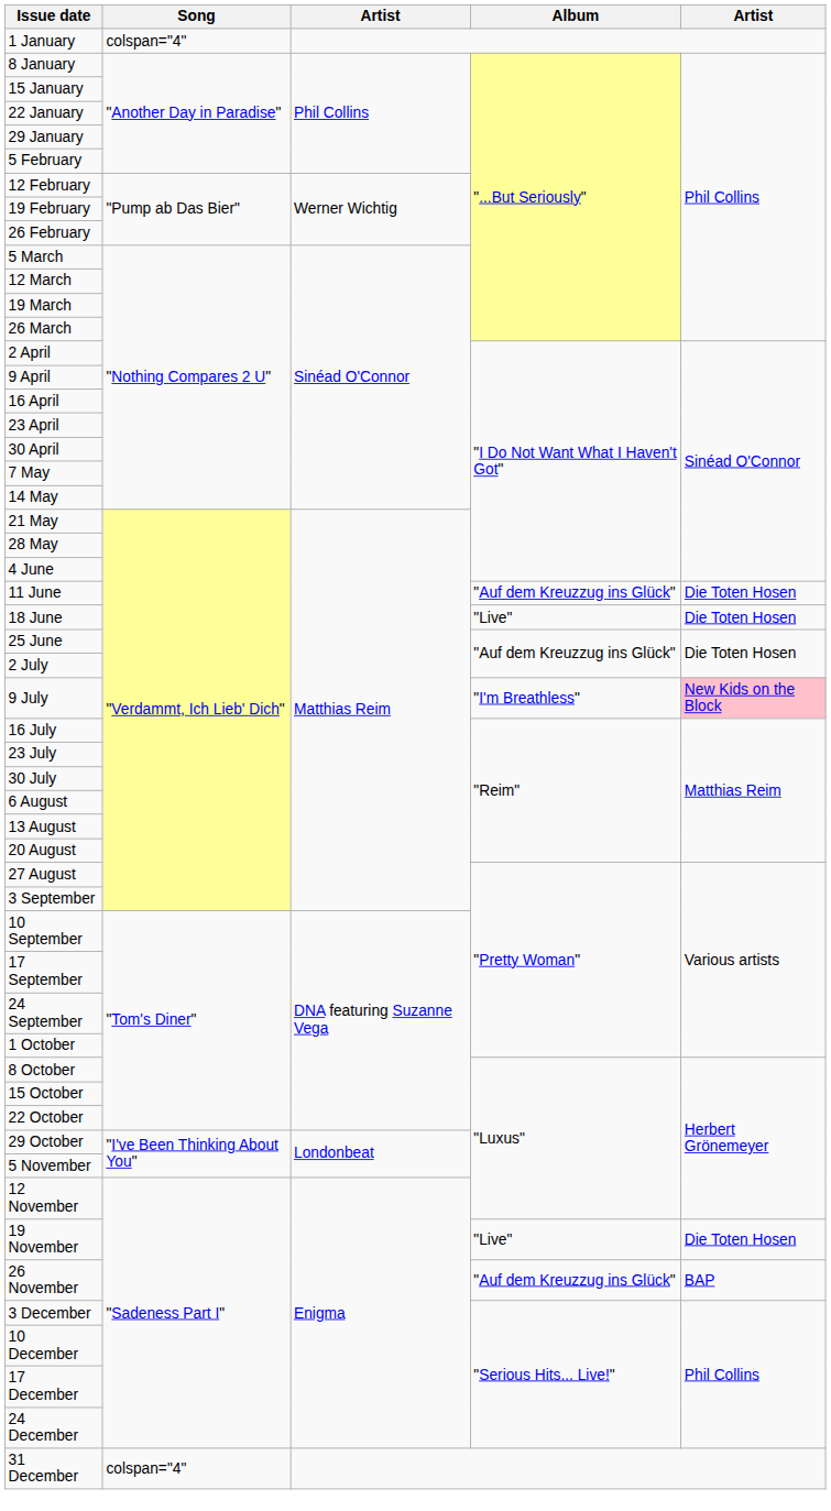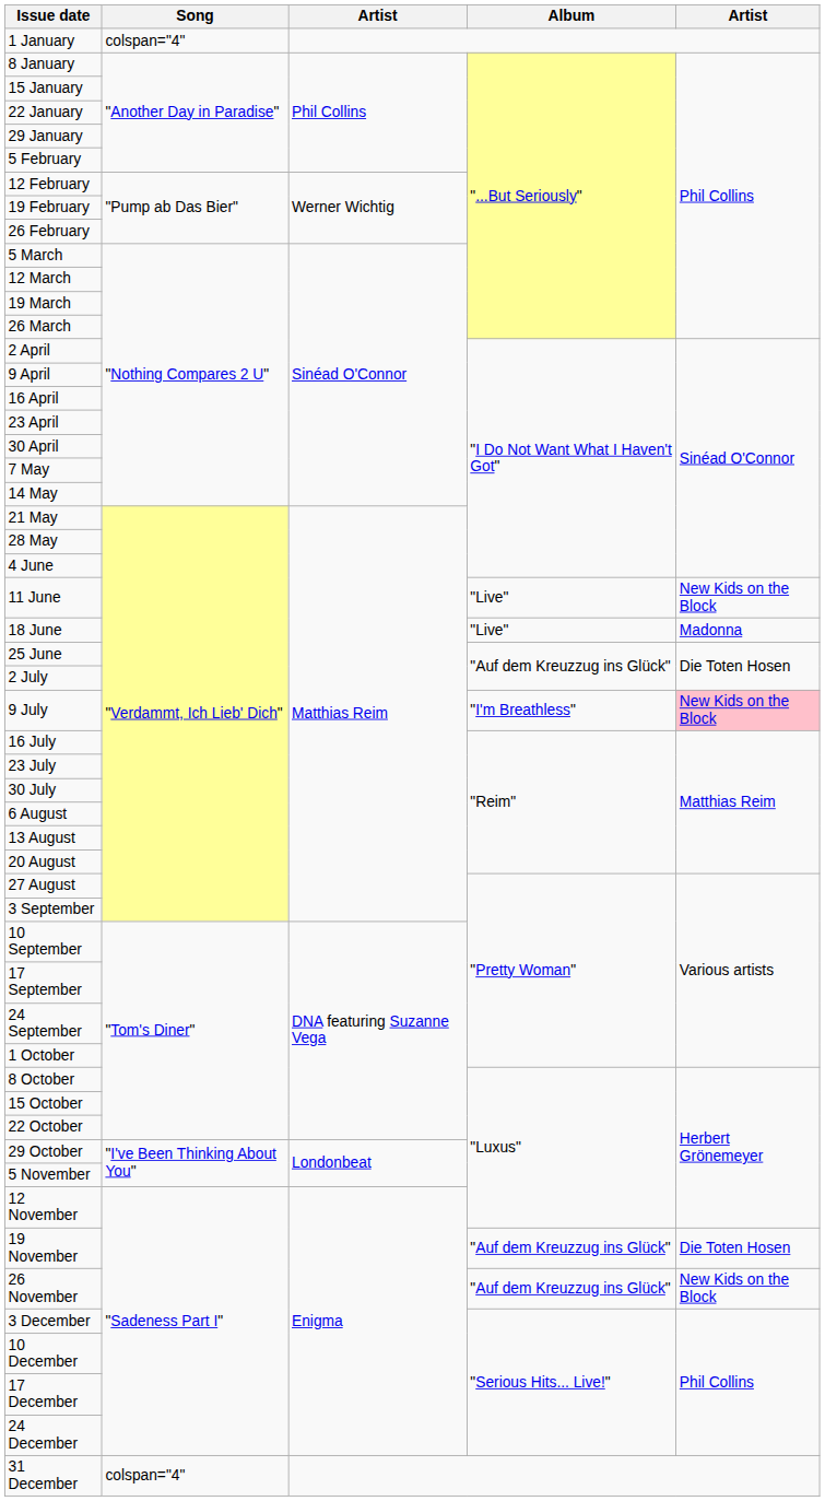11 June | Album: "Auf dem Kreuzzug ins Glück" -> "Live"
11 June | column 5: Die Toten Hosen -> New Kids on the Block
18 June | column 5: Die Toten Hosen -> Madonna
19 November | Album: "Live" -> "Auf dem Kreuzzug ins Glück"
26 November | column 5: BAP -> New Kids on the Block
